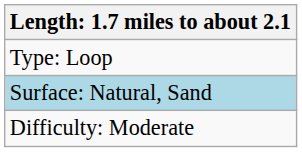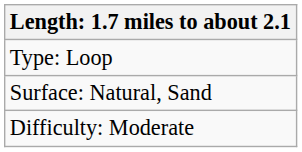row 3 | column 1: lightblue background -> no background
